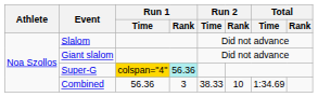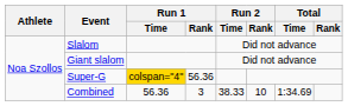Super-G | Run 1 / Rank: paleturquoise background -> no background
